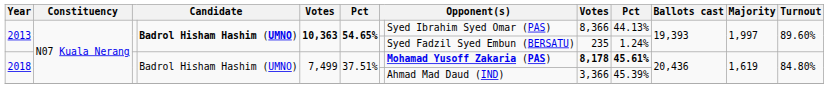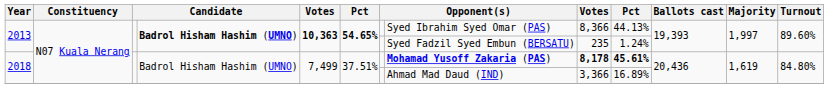row 5 | column 10: 45.39% -> 16.89%
